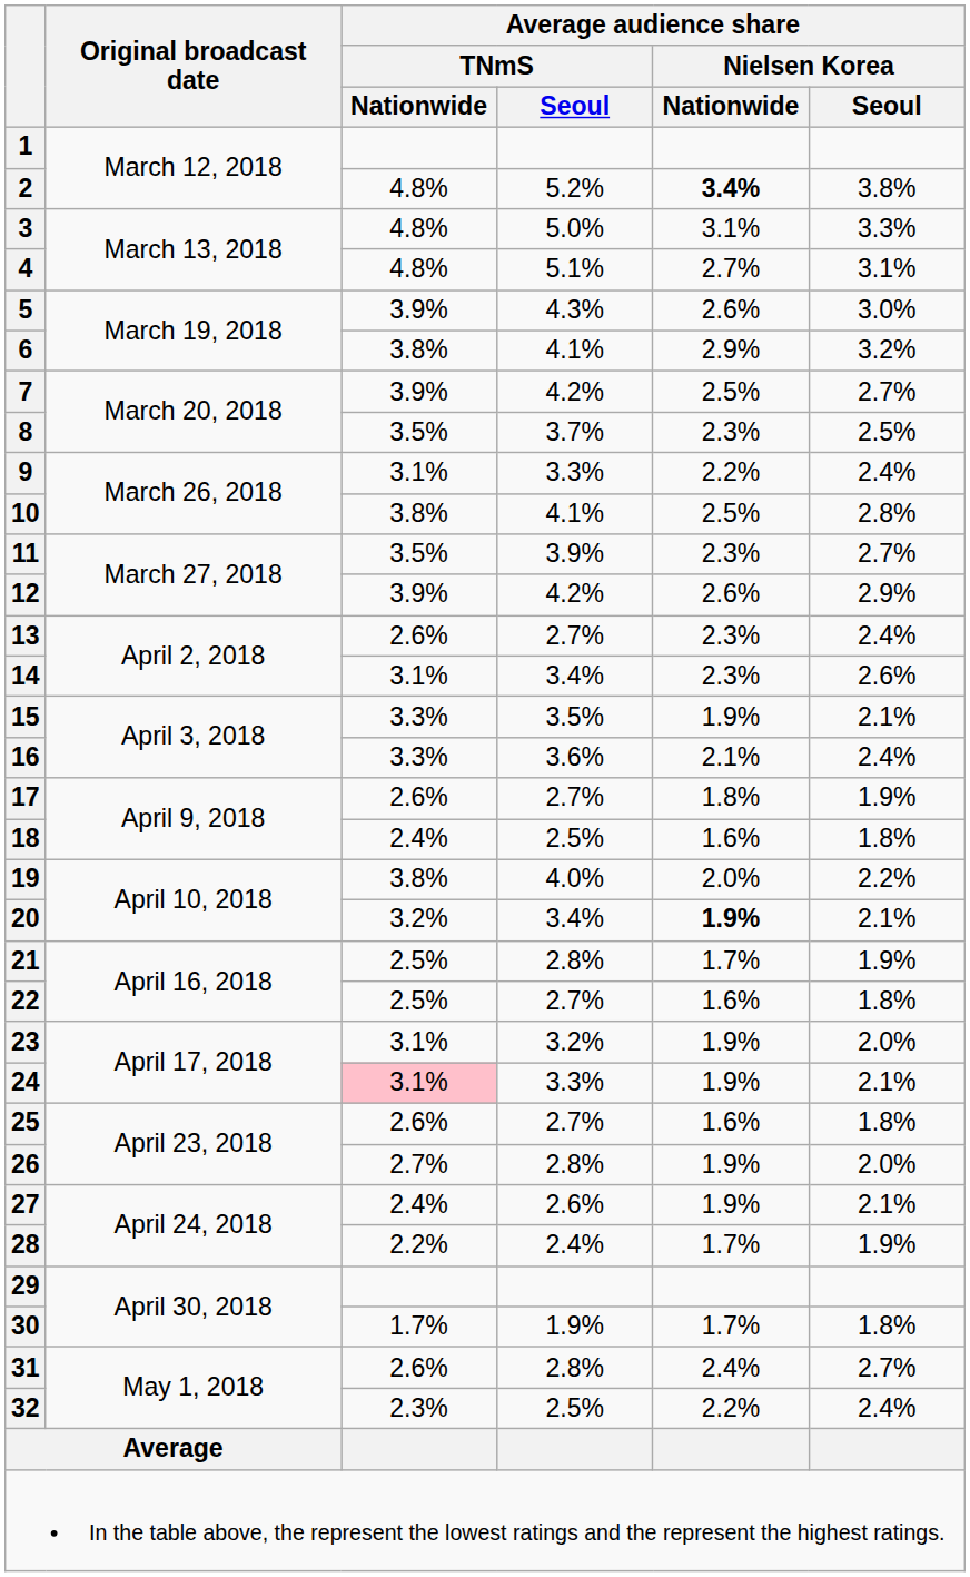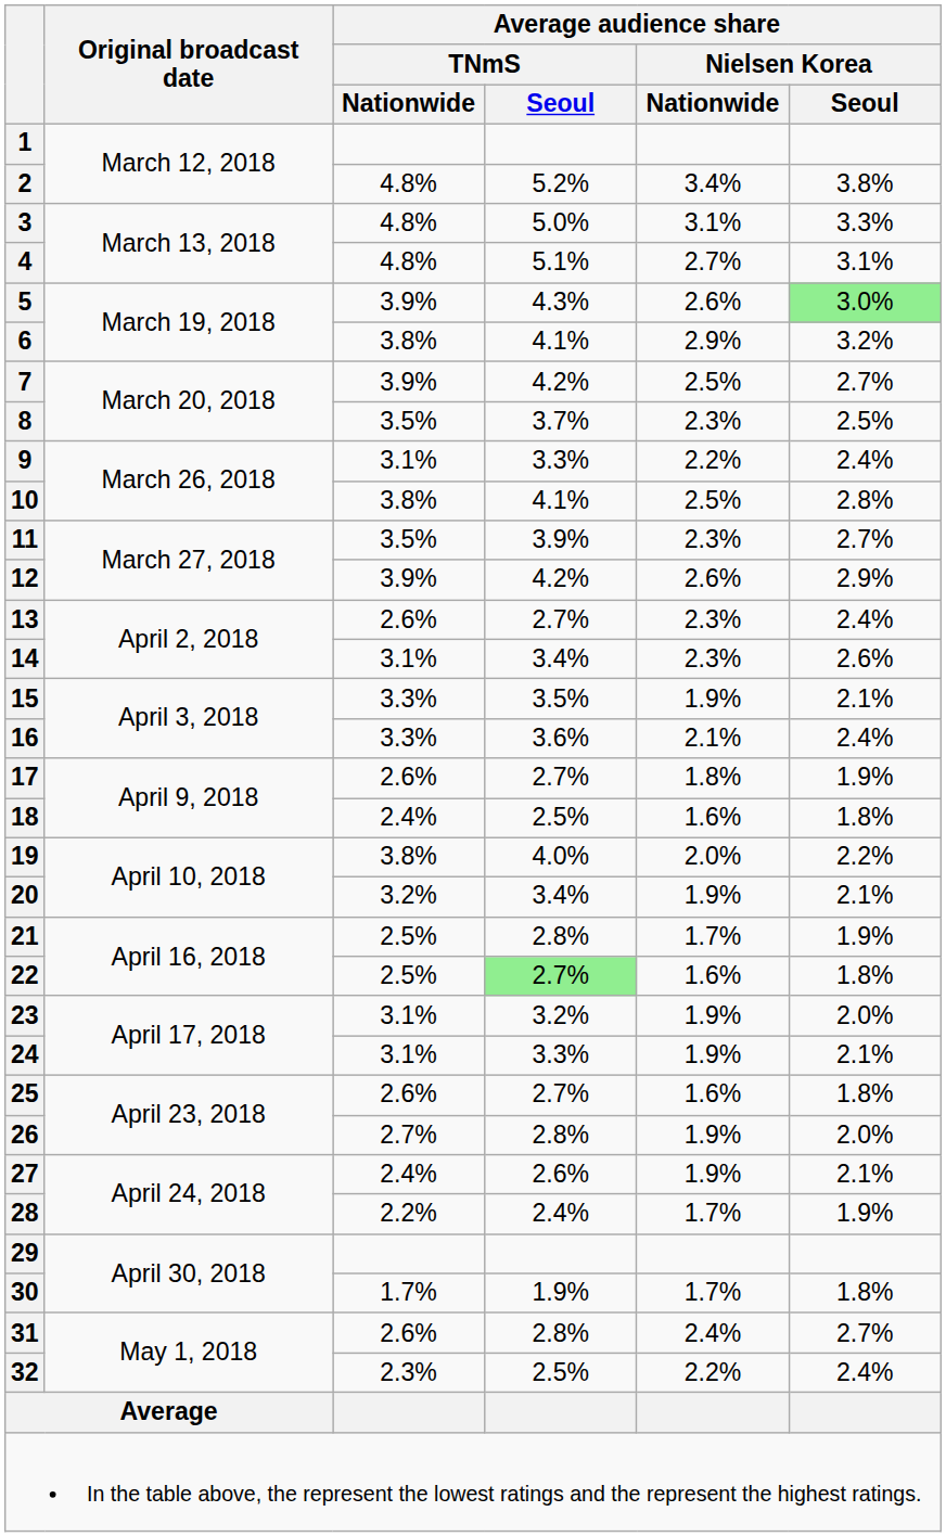2 | Average audience share / Nielsen Korea / Nationwide: bold -> normal
5 | Average audience share / Nielsen Korea / Seoul: no background -> lightgreen background
20 | Average audience share / Nielsen Korea / Nationwide: bold -> normal
22 | Average audience share / TNmS / Seoul: no background -> lightgreen background
24 | Average audience share / TNmS / Nationwide: pink background -> no background
